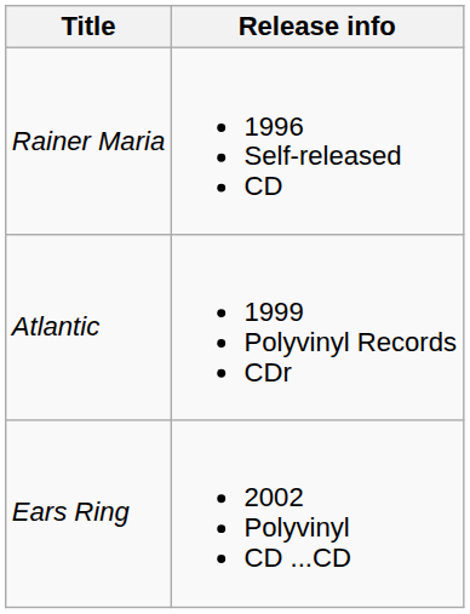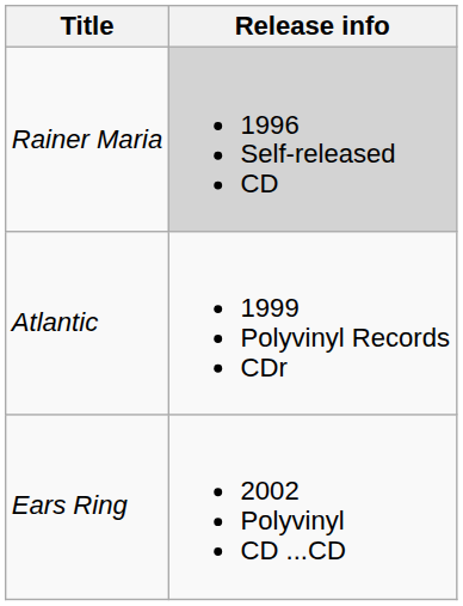Rainer Maria | Release info: no background -> lightgrey background
